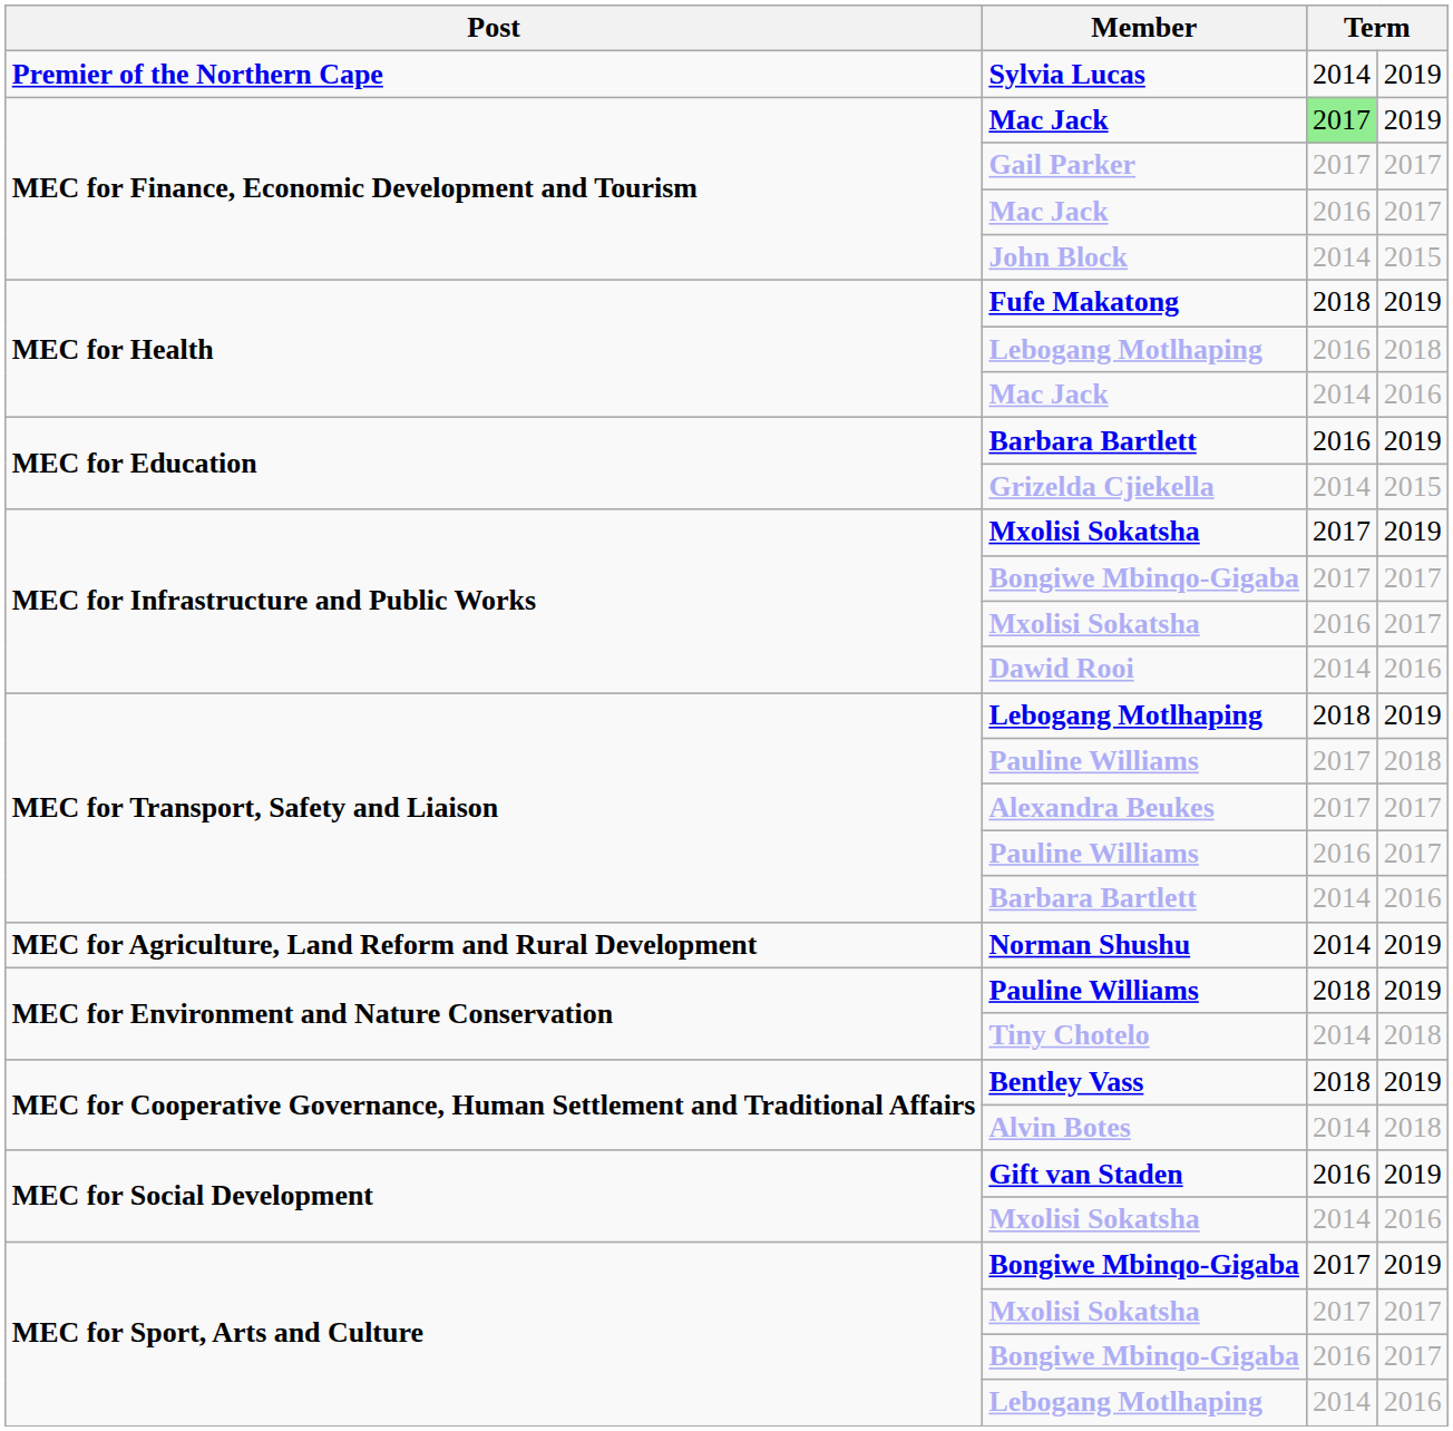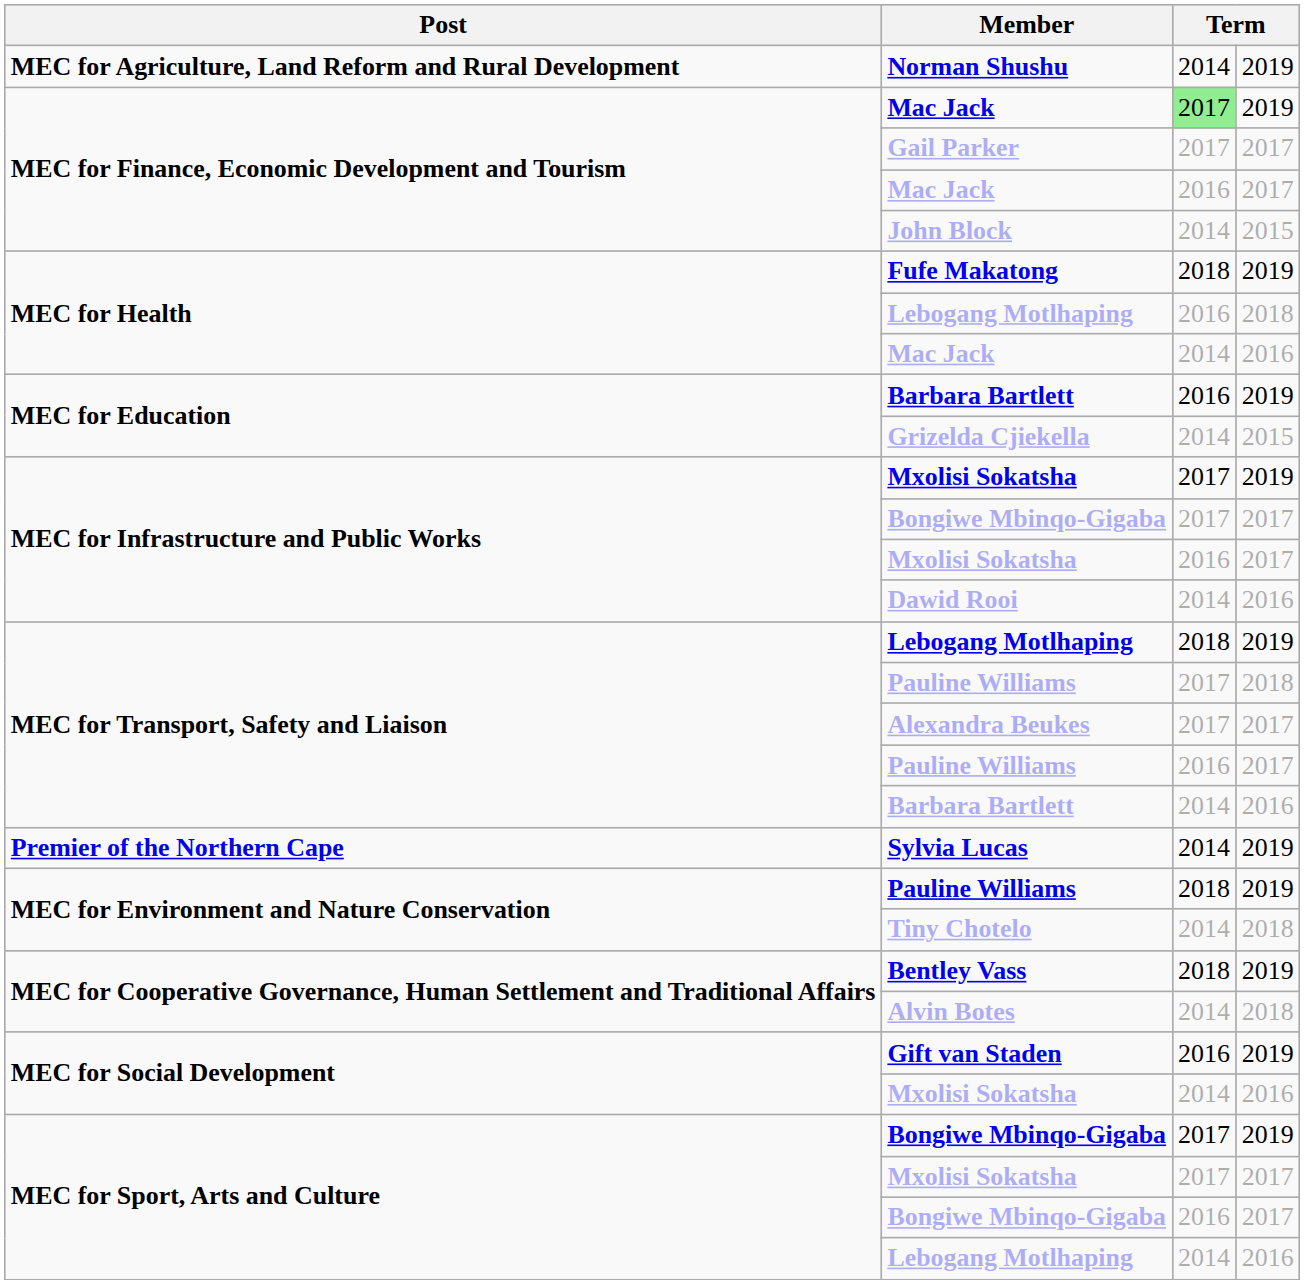rows swapped: Sylvia Lucas <-> Norman Shushu
